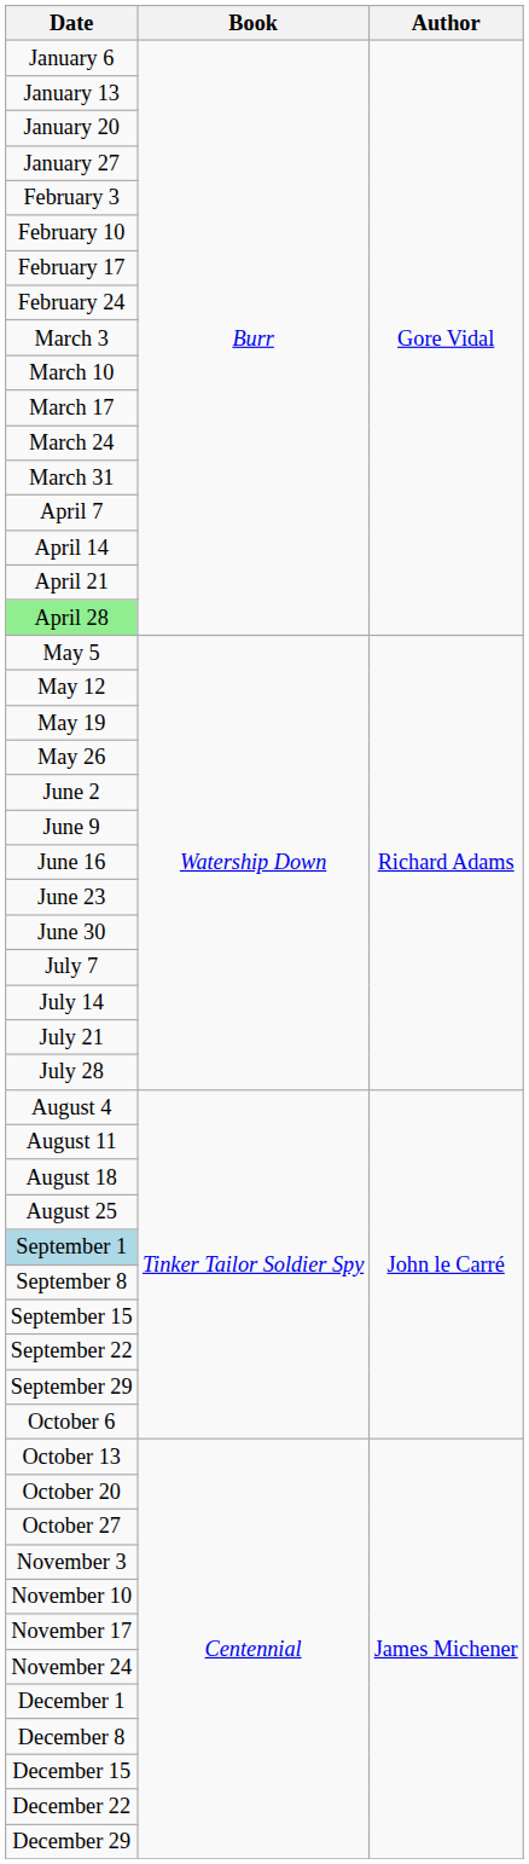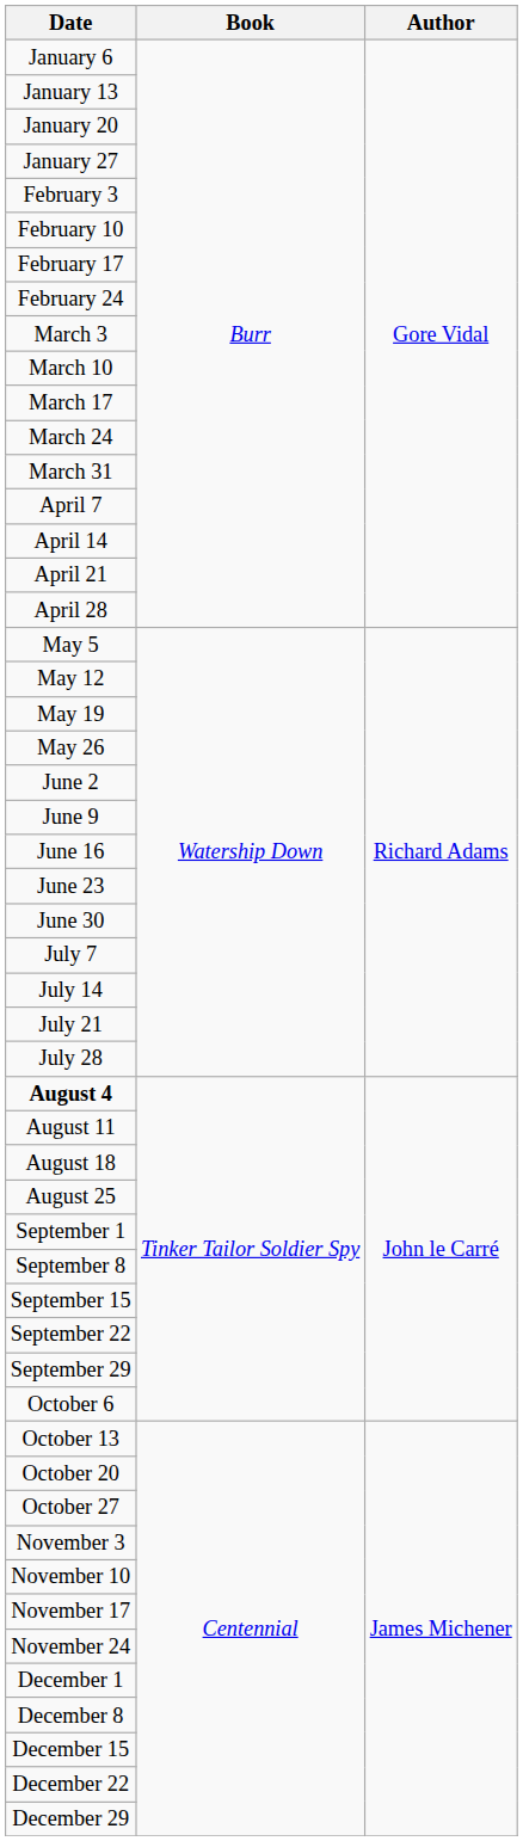April 28 | Date: lightgreen background -> no background
August 4 | Date: normal -> bold
September 1 | Date: lightblue background -> no background
